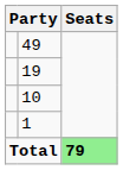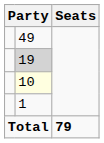19 | column 2: no background -> lightgrey background
10 | column 2: no background -> lightyellow background
Total | Seats: lightgreen background -> no background
